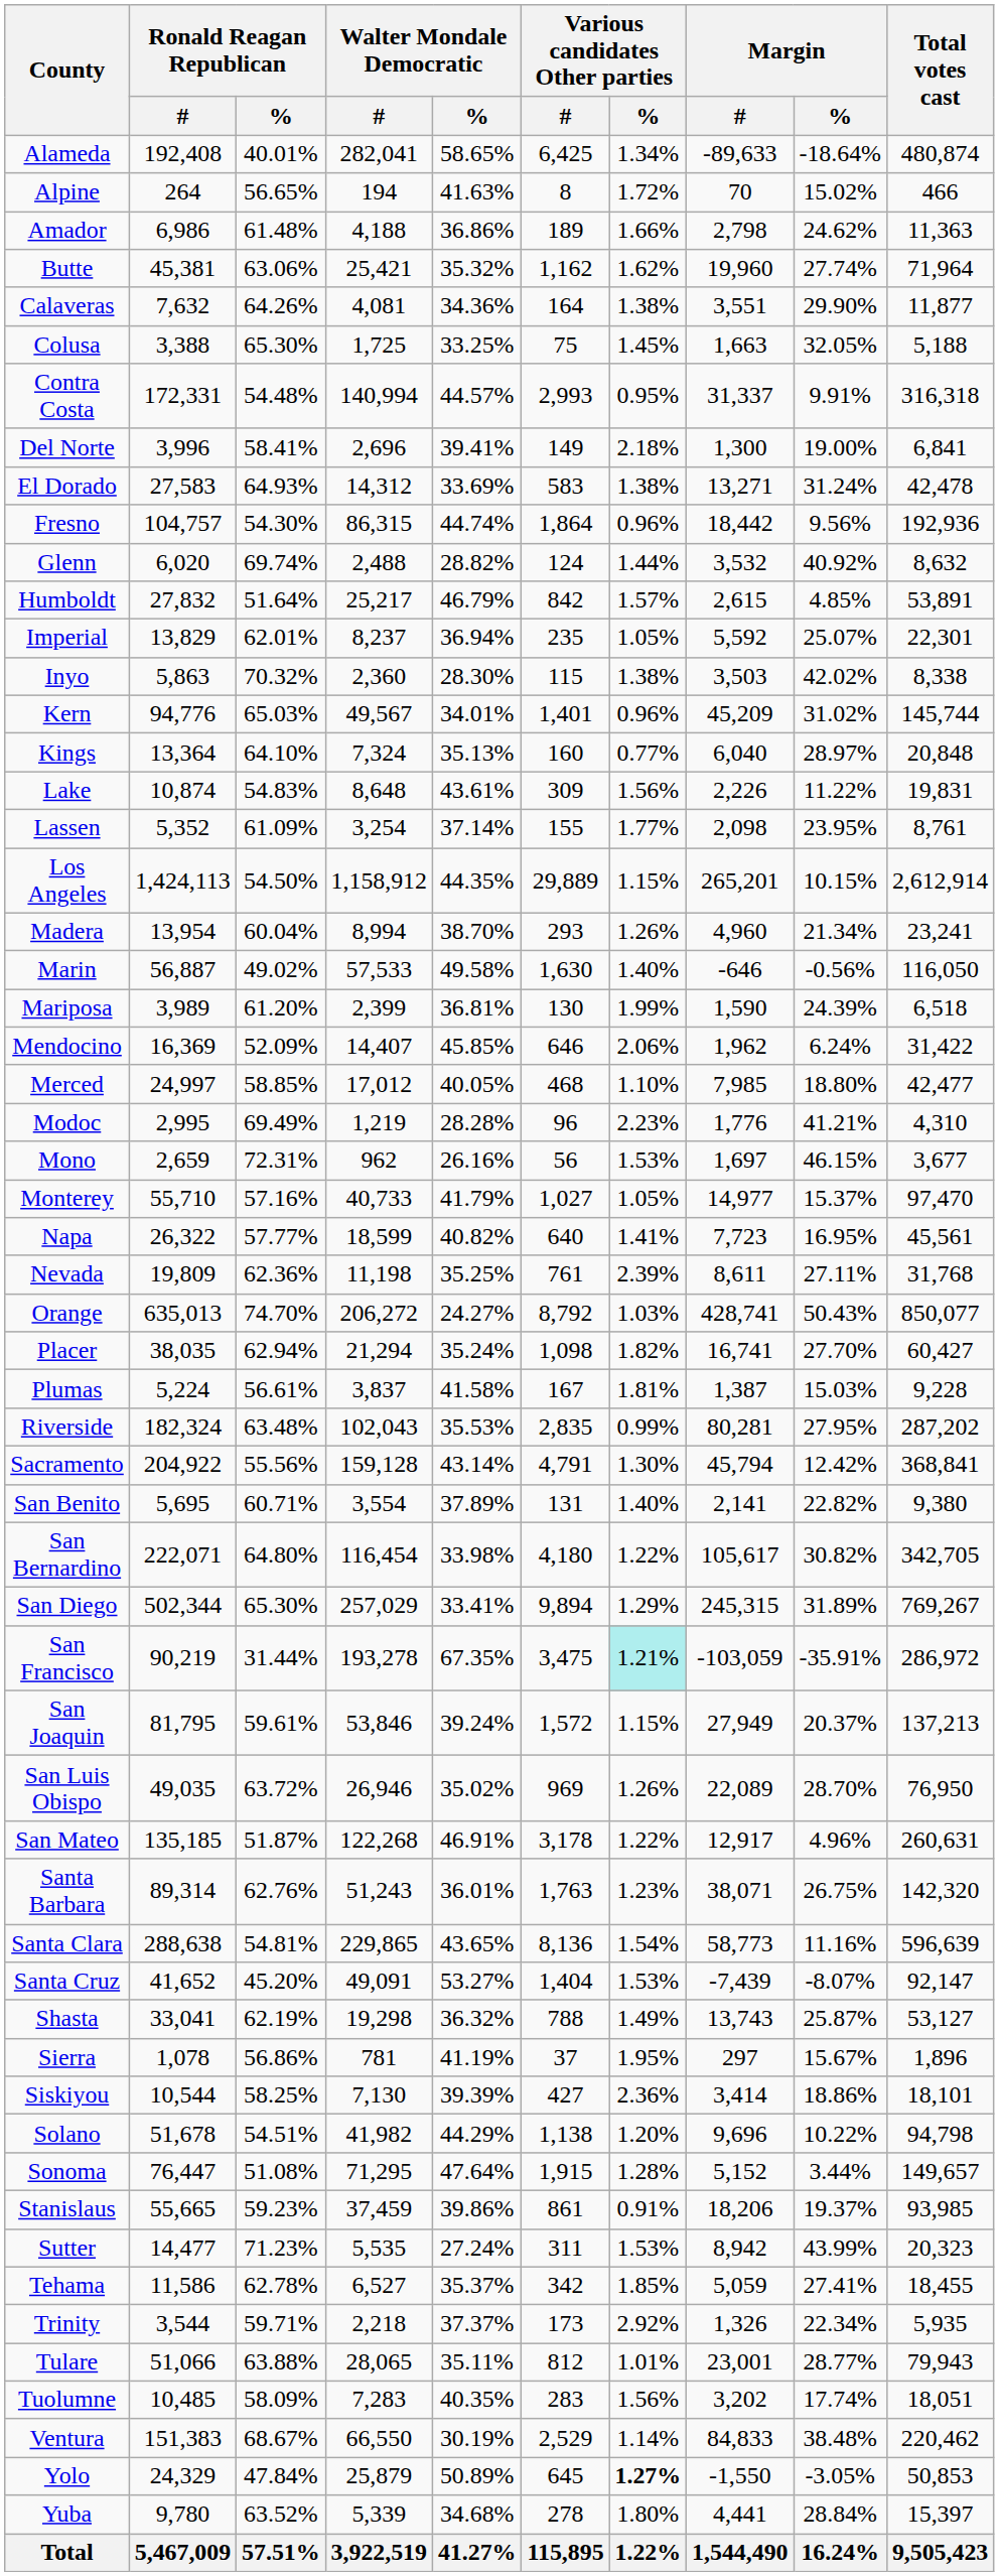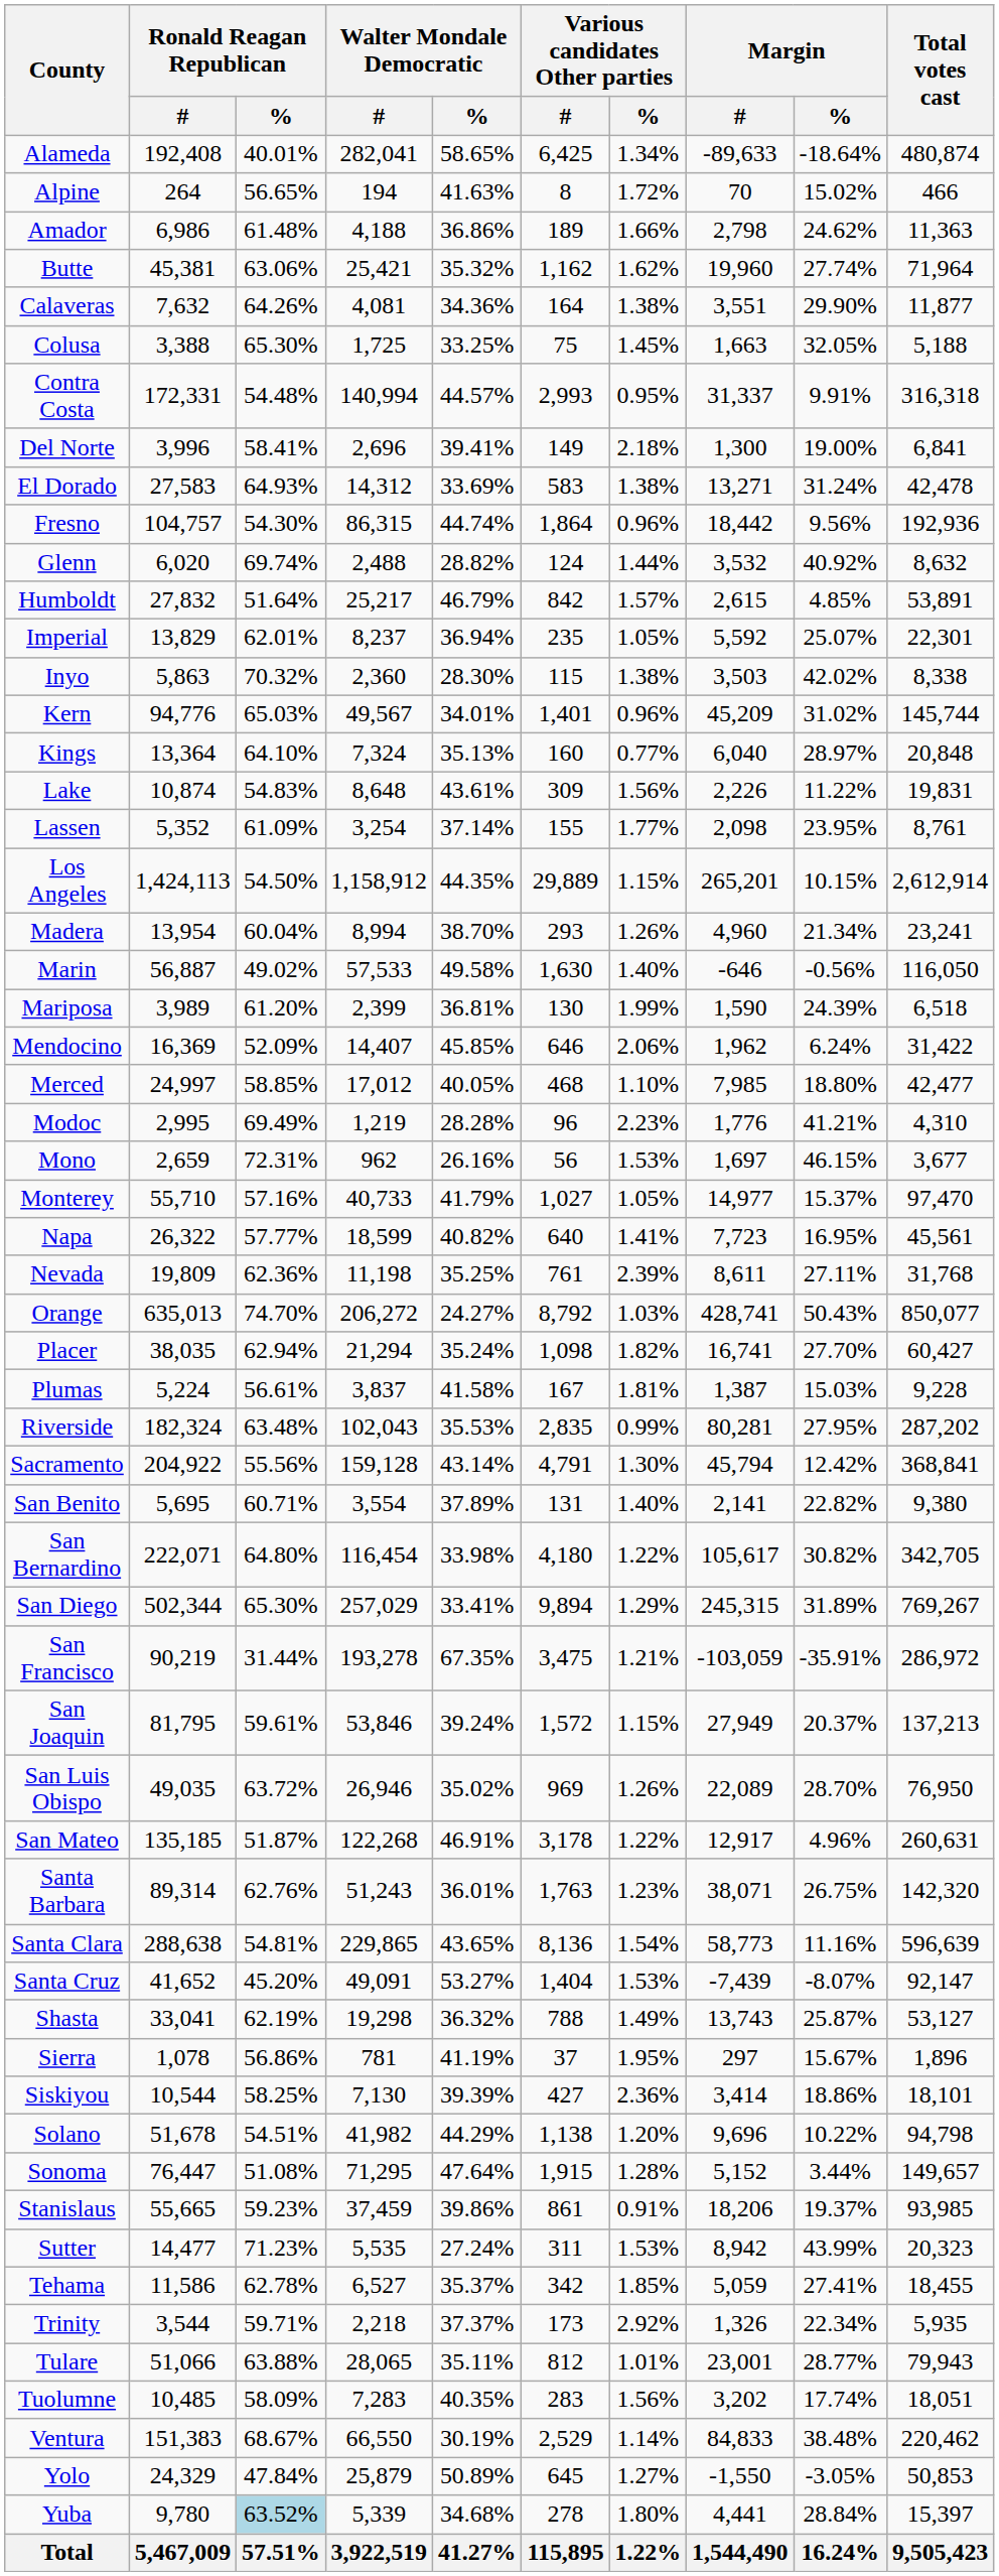San Francisco | Various candidates Other parties / %: paleturquoise background -> no background
Yolo | Various candidates Other parties / %: bold -> normal
Yuba | Ronald Reagan Republican / %: no background -> lightblue background
